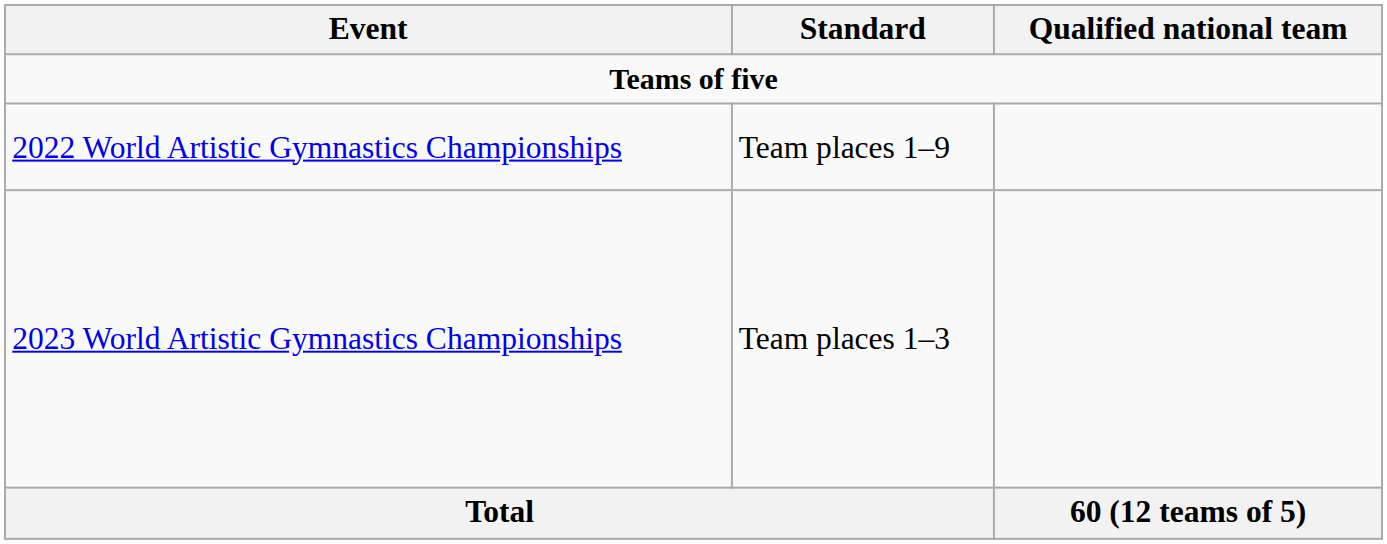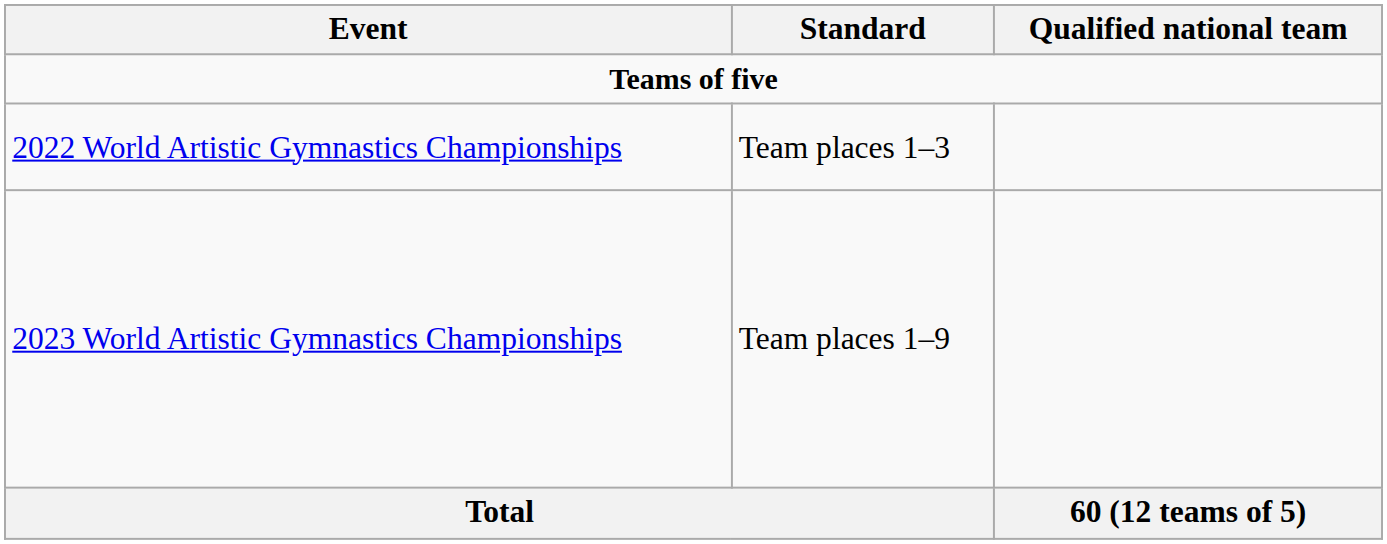2022 World Artistic Gymnastics Championships | Standard: Team places 1–9 -> Team places 1–3
2023 World Artistic Gymnastics Championships | Standard: Team places 1–3 -> Team places 1–9
